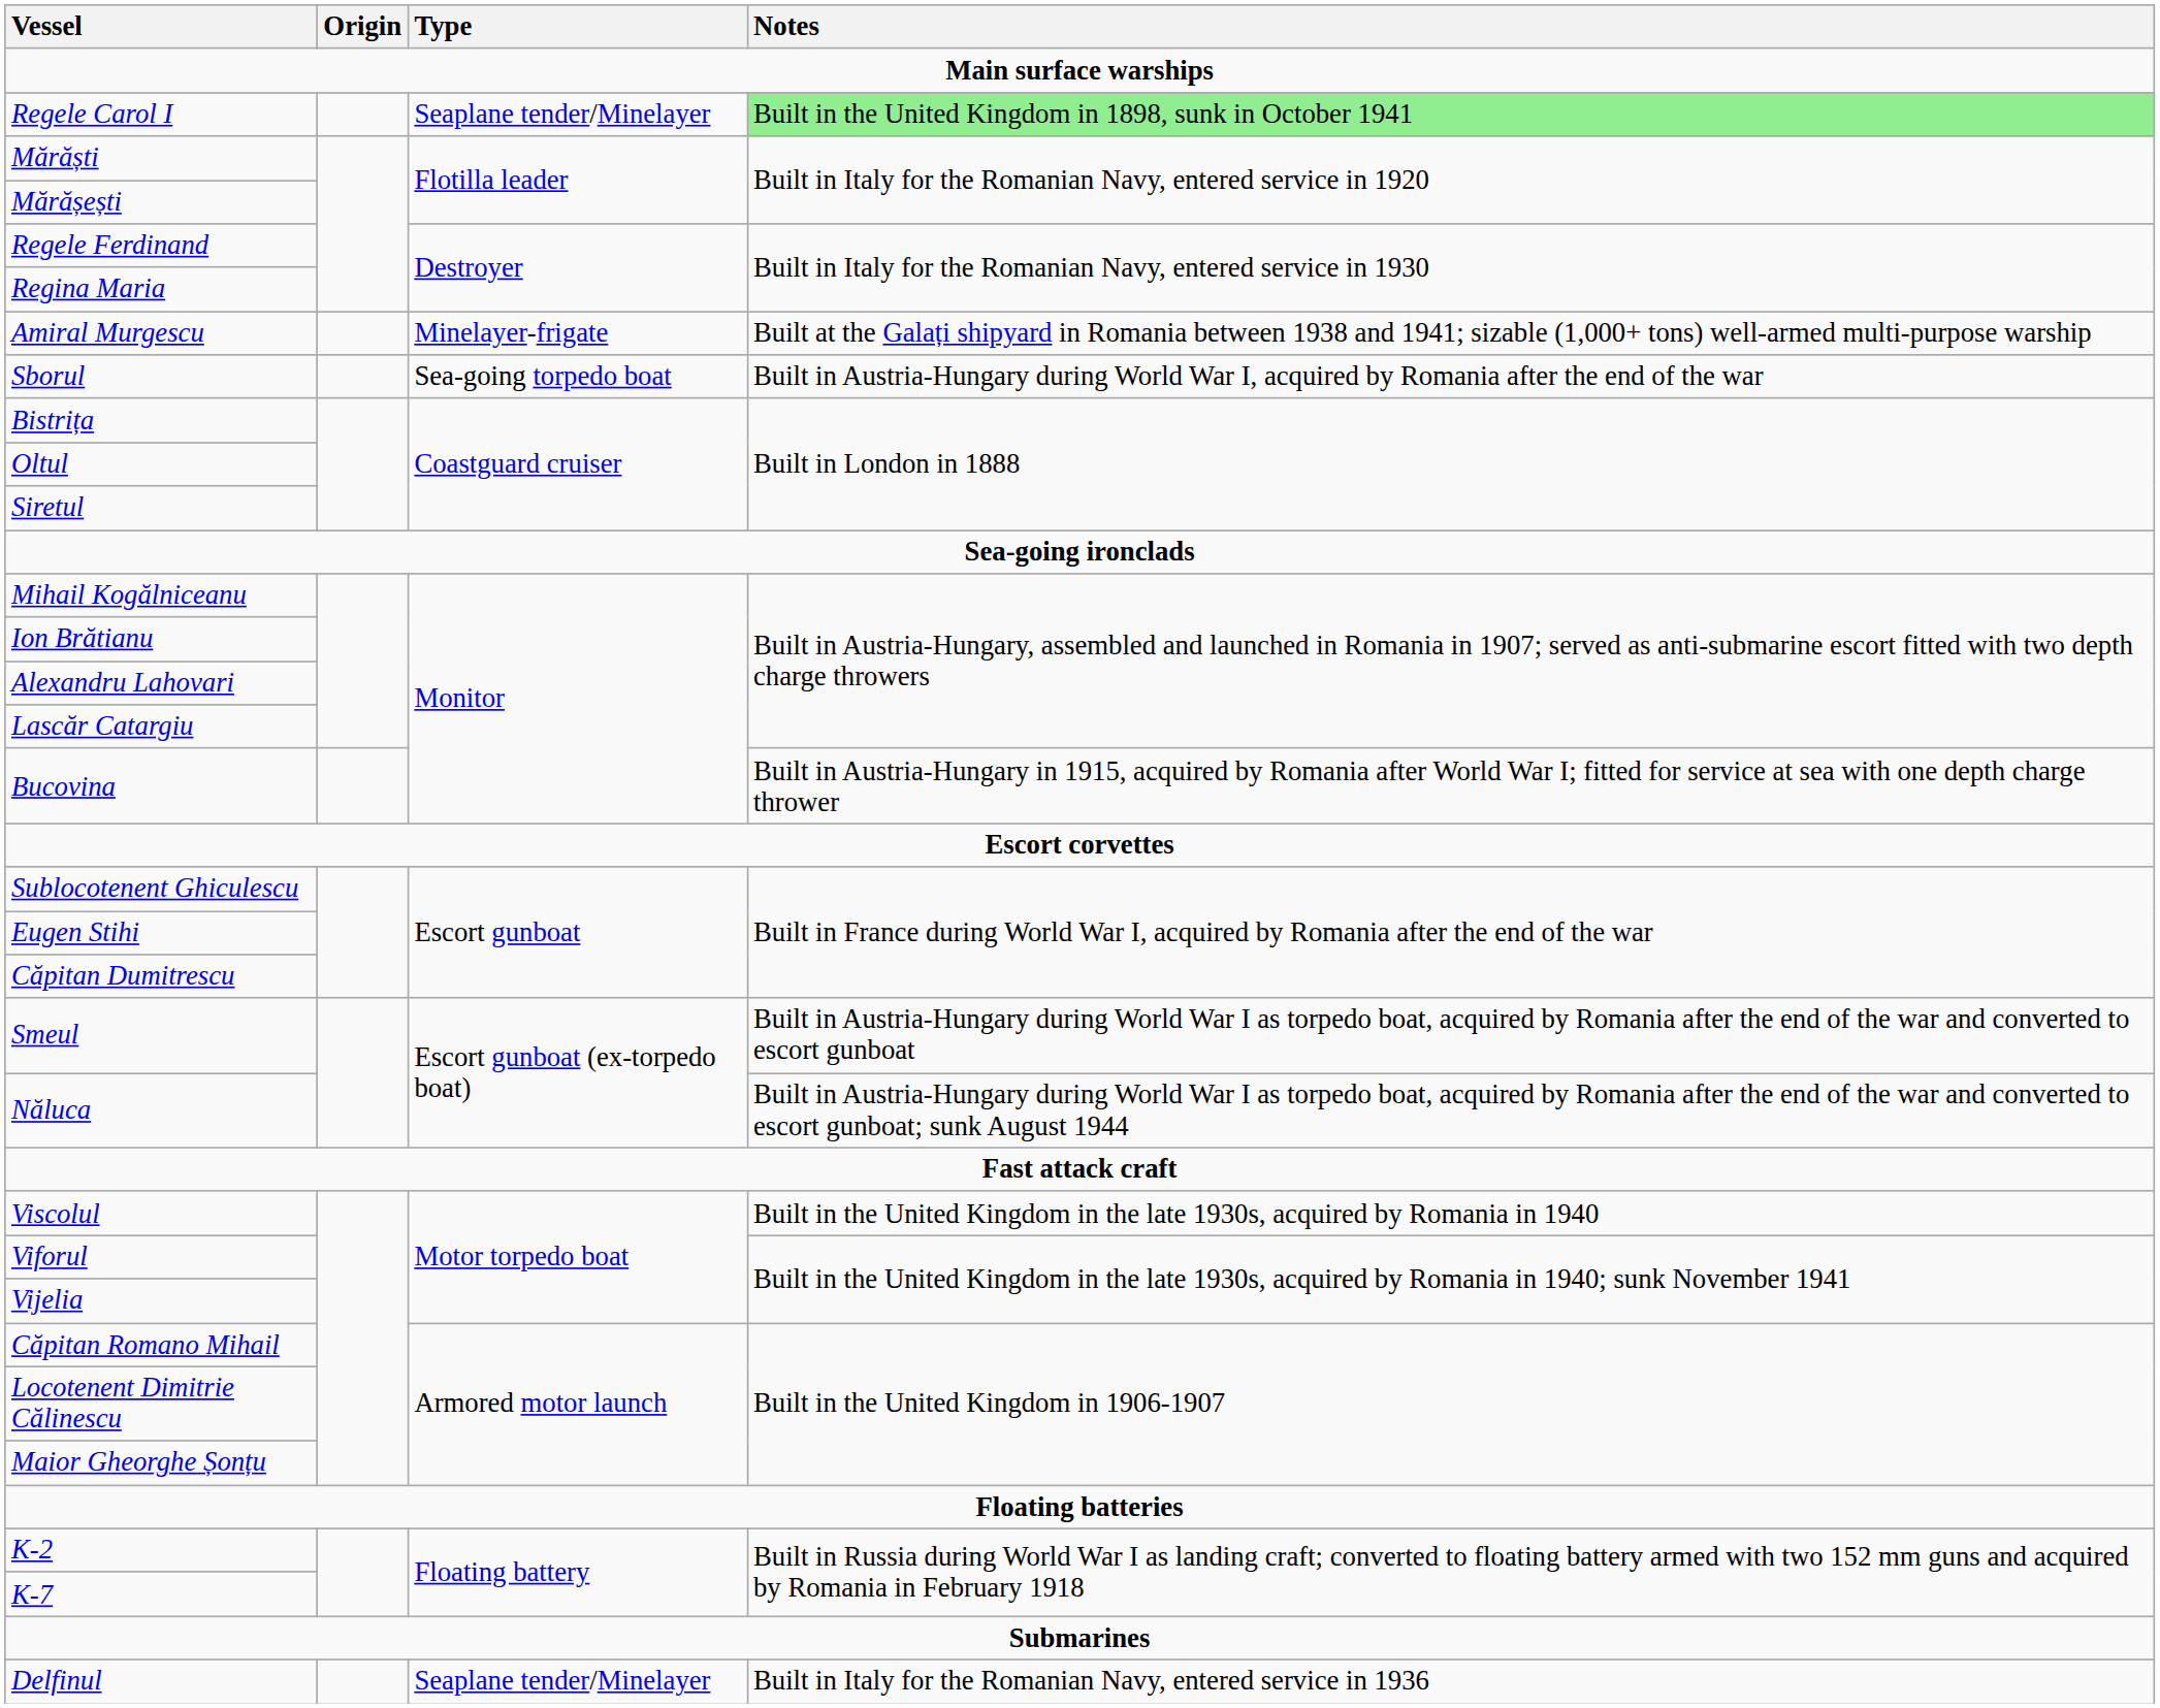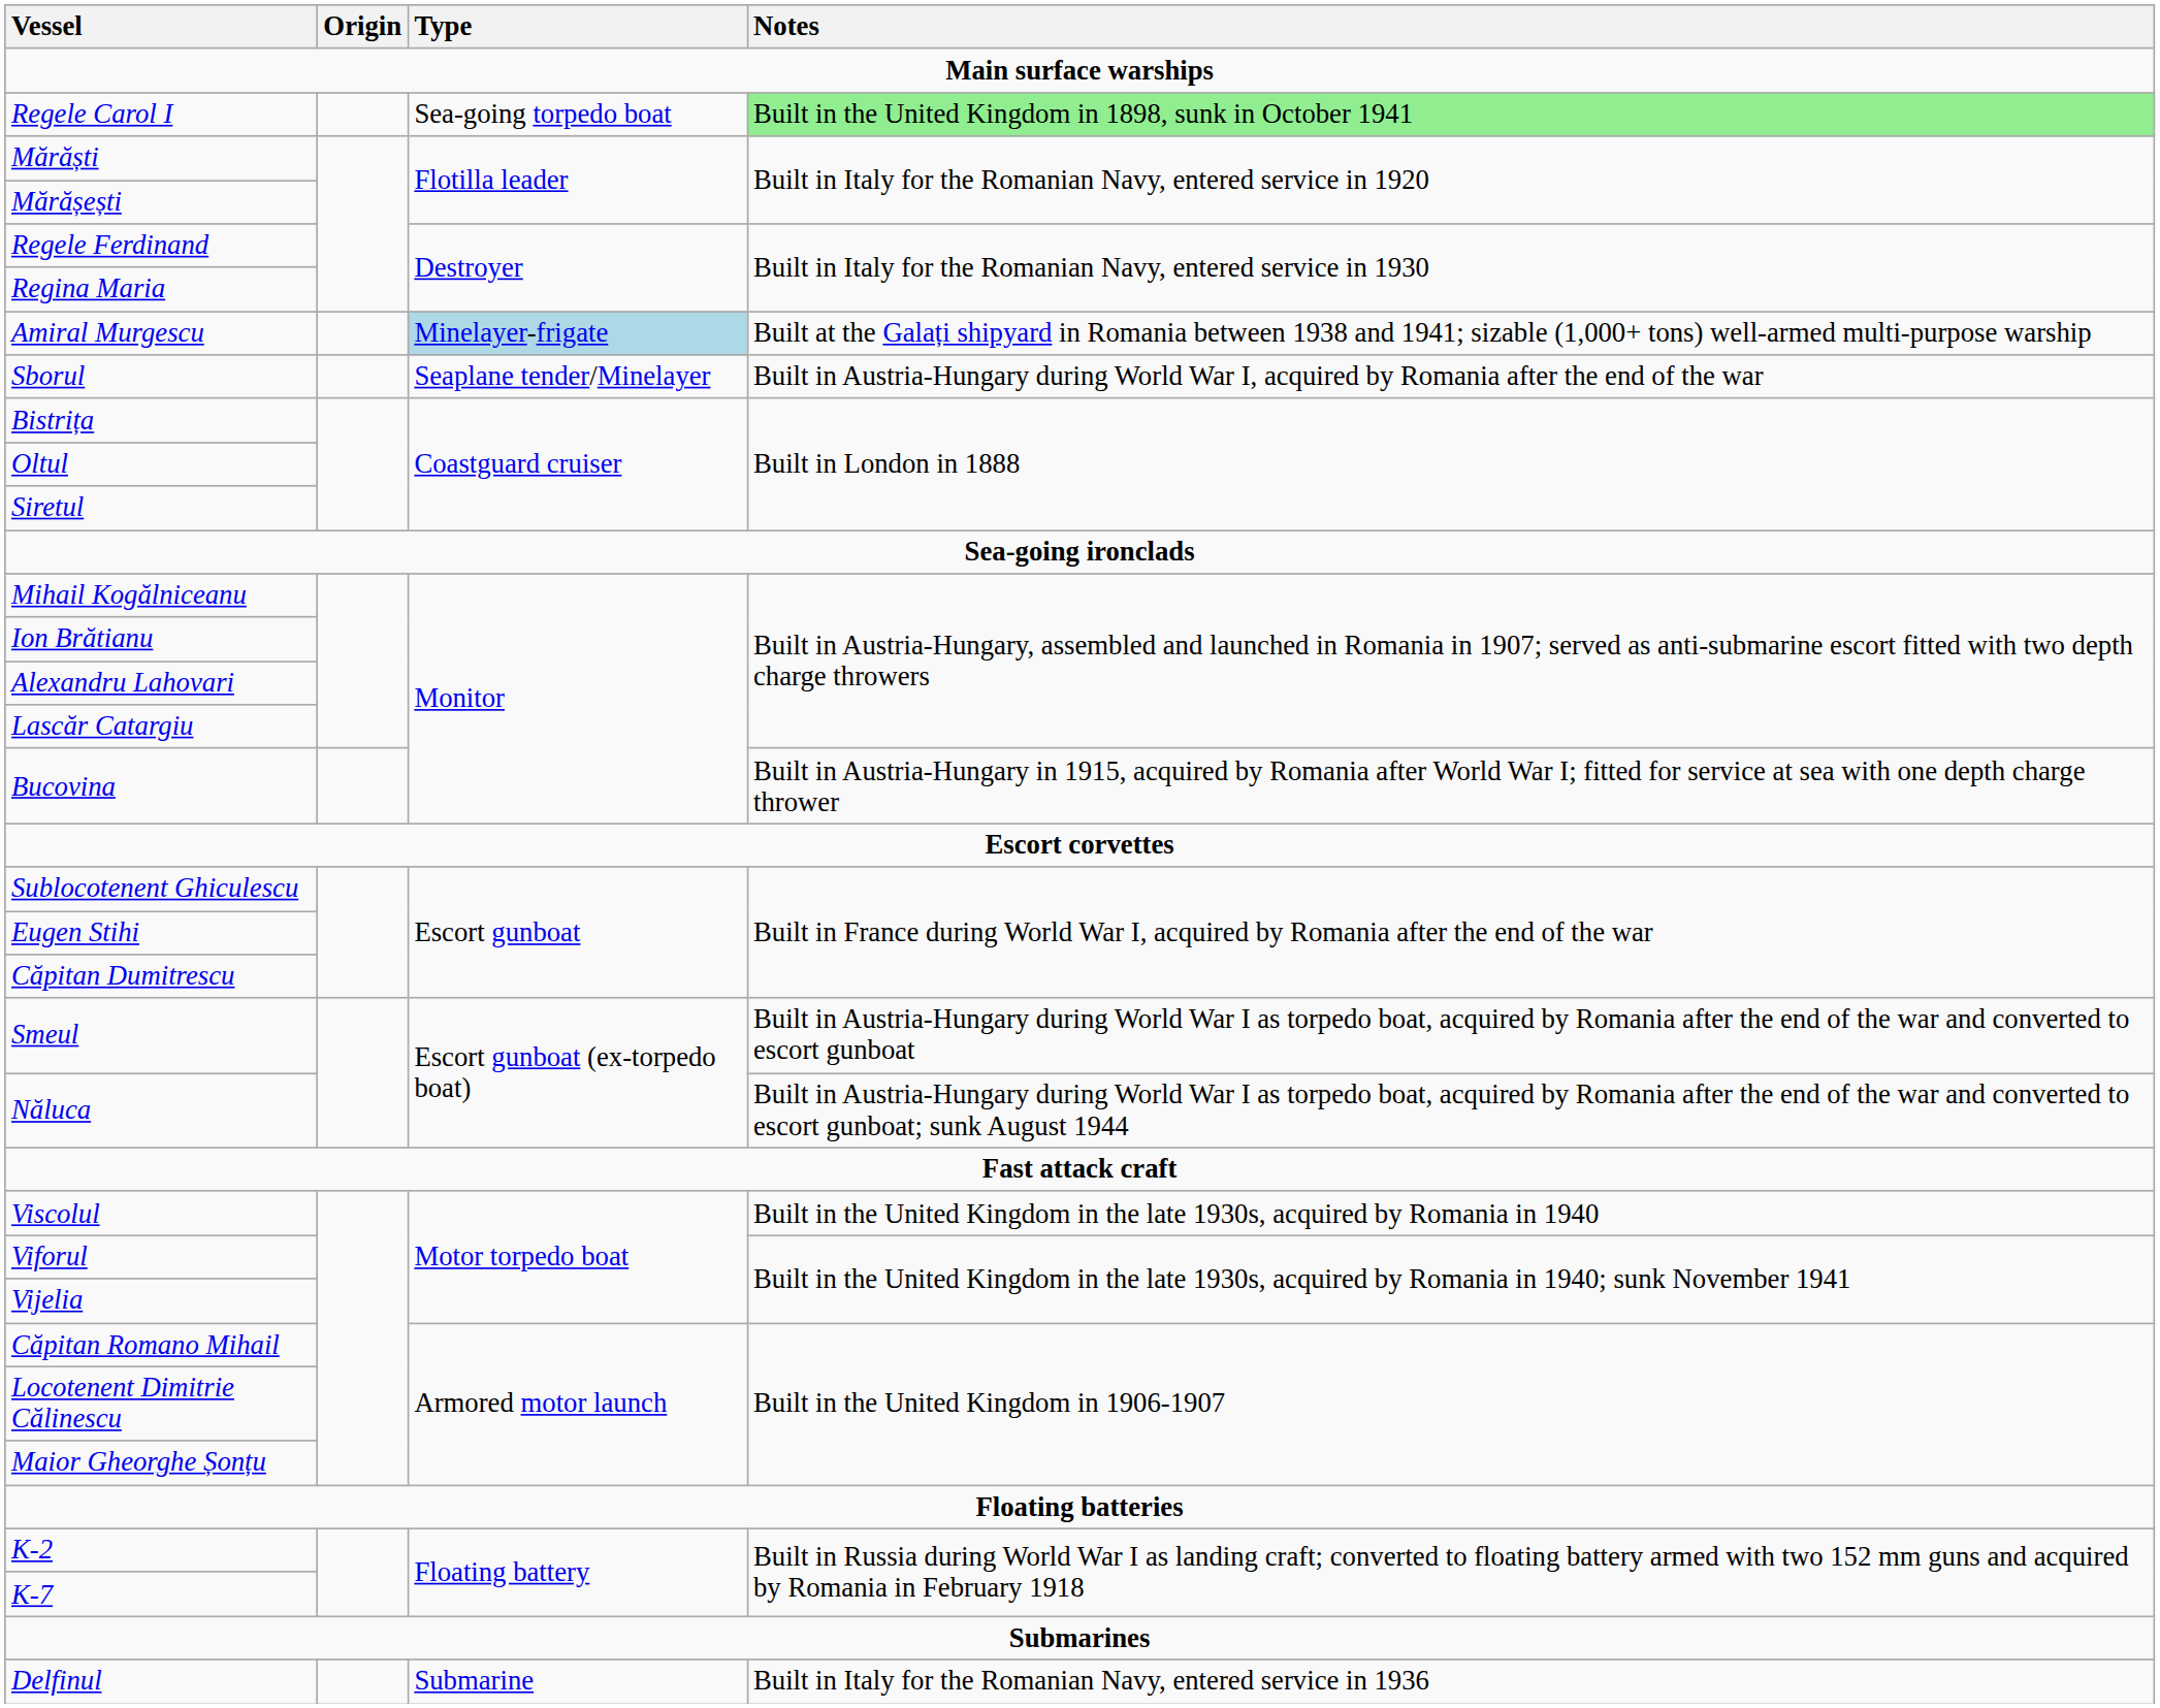Regele Carol I | Type: Seaplane tender/Minelayer -> Sea-going torpedo boat
Amiral Murgescu | Type: no background -> lightblue background
Sborul | Type: Sea-going torpedo boat -> Seaplane tender/Minelayer
Delfinul | Type: Seaplane tender/Minelayer -> Submarine
